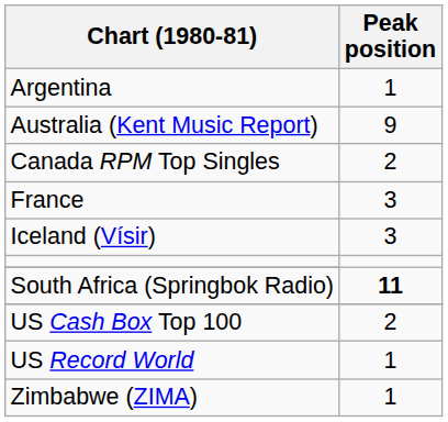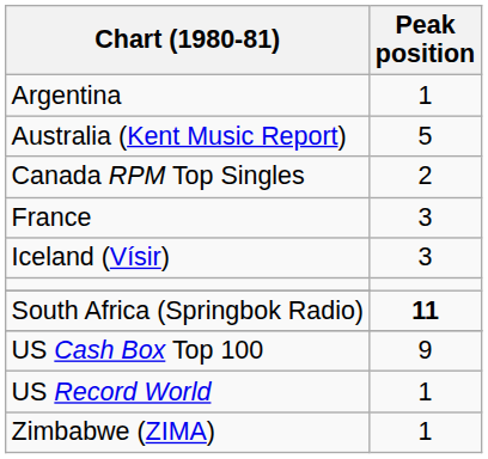row 3 | Peak position: 9 -> 5
row 9 | Peak position: 2 -> 9
